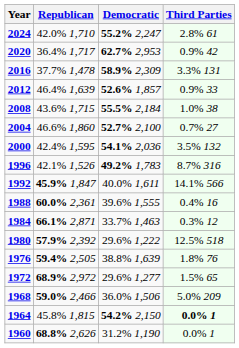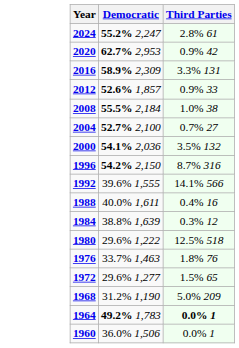- column: Republican | 42.0% 1,710 | 36.4% 1,717 | 37.7% 1,478 | 46.4% 1,639 | 43.6% 1,715 | 46.6% 1,860 | 42.4% 1,595 | 42.1% 1,526 | 45.9% 1,847 | 60.0% 2,361 | 66.1% 2,871 | 57.9% 2,392 | 59.4% 2,505 | 68.9% 2,972 | 59.0% 2,466 | 45.8% 1,815 | 68.8% 2,626
1996 | Democratic: 49.2% 1,783 -> 54.2% 2,150
1992 | Democratic: 40.0% 1,611 -> 39.6% 1,555
1988 | Democratic: 39.6% 1,555 -> 40.0% 1,611
1984 | Democratic: 33.7% 1,463 -> 38.8% 1,639
1976 | Democratic: 38.8% 1,639 -> 33.7% 1,463
1968 | Democratic: 36.0% 1,506 -> 31.2% 1,190
1964 | Democratic: 54.2% 2,150 -> 49.2% 1,783
1960 | Democratic: 31.2% 1,190 -> 36.0% 1,506
